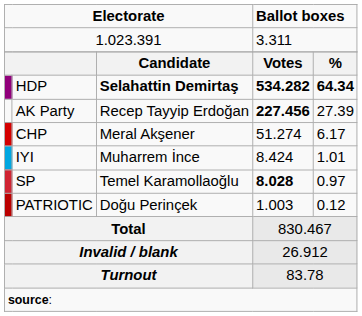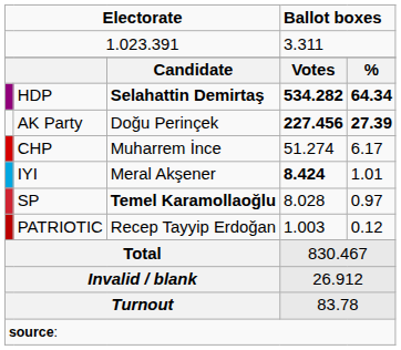AK Party | column 3: Recep Tayyip Erdoğan -> Doğu Perinçek
AK Party | column 5: normal -> bold
CHP | column 3: Meral Akşener -> Muharrem İnce
IYI | column 3: Muharrem İnce -> Meral Akşener
IYI | column 4: normal -> bold
SP | column 3: normal -> bold
SP | column 4: bold -> normal
PATRIOTIC | column 3: Doğu Perinçek -> Recep Tayyip Erdoğan
